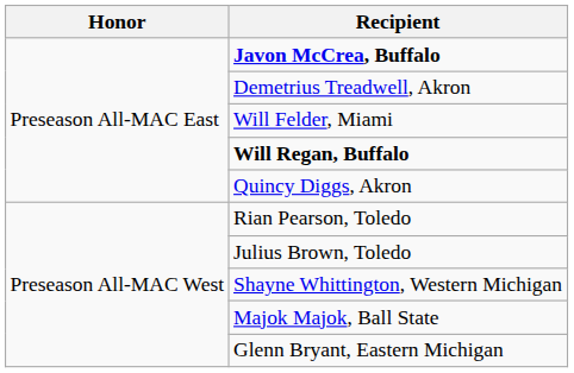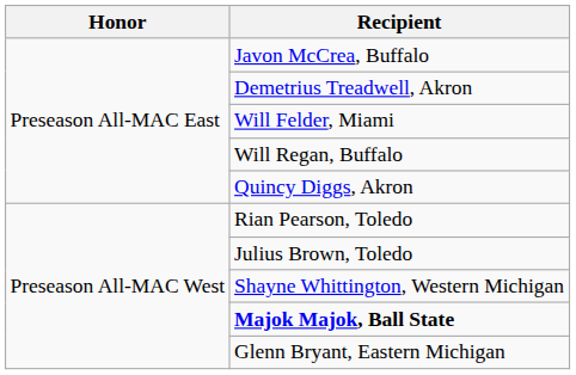row 2 | Recipient: bold -> normal
row 5 | Recipient: bold -> normal
row 10 | Recipient: normal -> bold
